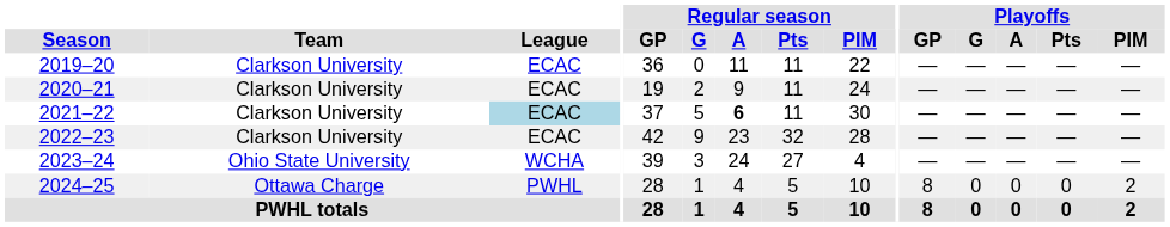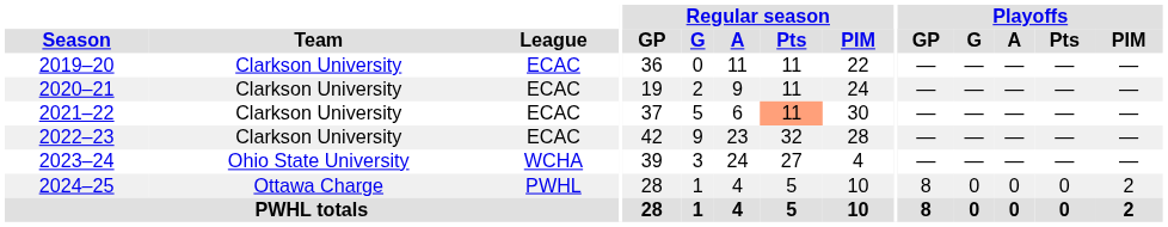2021–22 | League: lightblue background -> no background
2021–22 | Regular season / A: bold -> normal
2021–22 | Regular season / Pts: no background -> lightsalmon background
